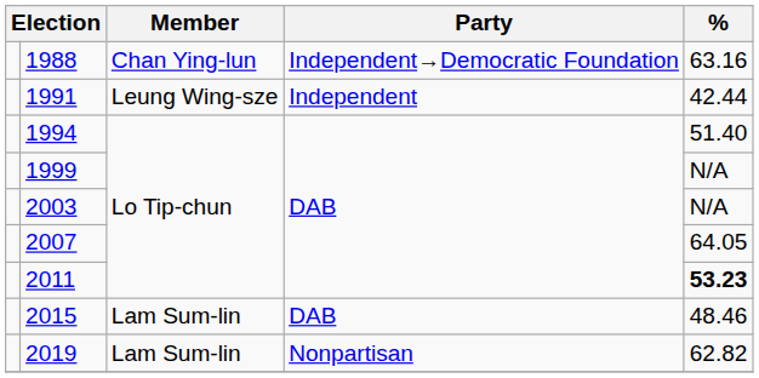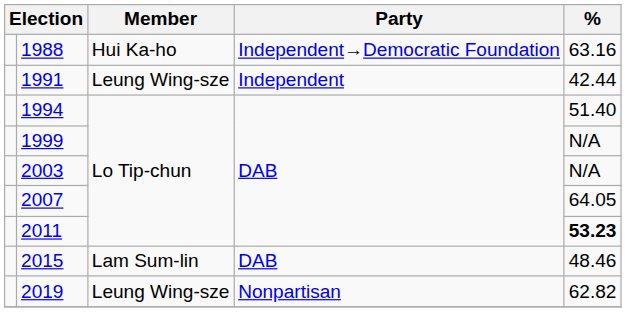1988 | Member: Chan Ying-lun -> Hui Ka-ho
2019 | Member: Lam Sum-lin -> Leung Wing-sze
